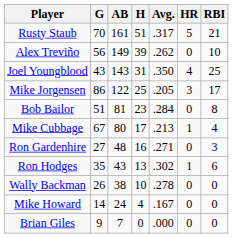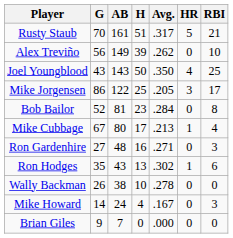Joel Youngblood | H: 31 -> 50
Bob Bailor | G: 51 -> 52
Mike Howard | RBI: 0 -> 3
